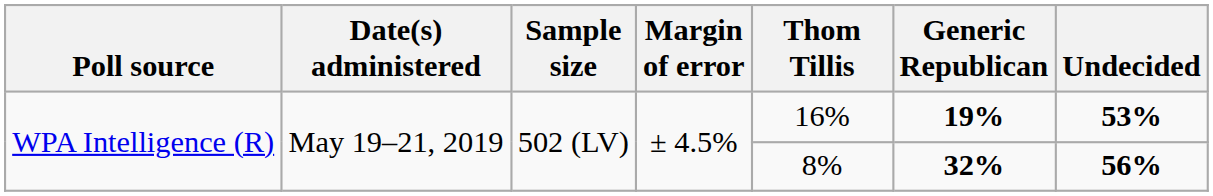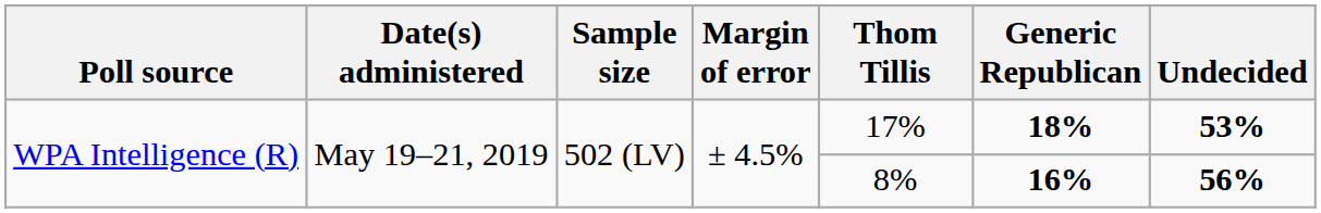row 2 | Thom Tillis: 16% -> 17%
row 2 | Generic Republican: 19% -> 18%
row 3 | Generic Republican: 32% -> 16%
